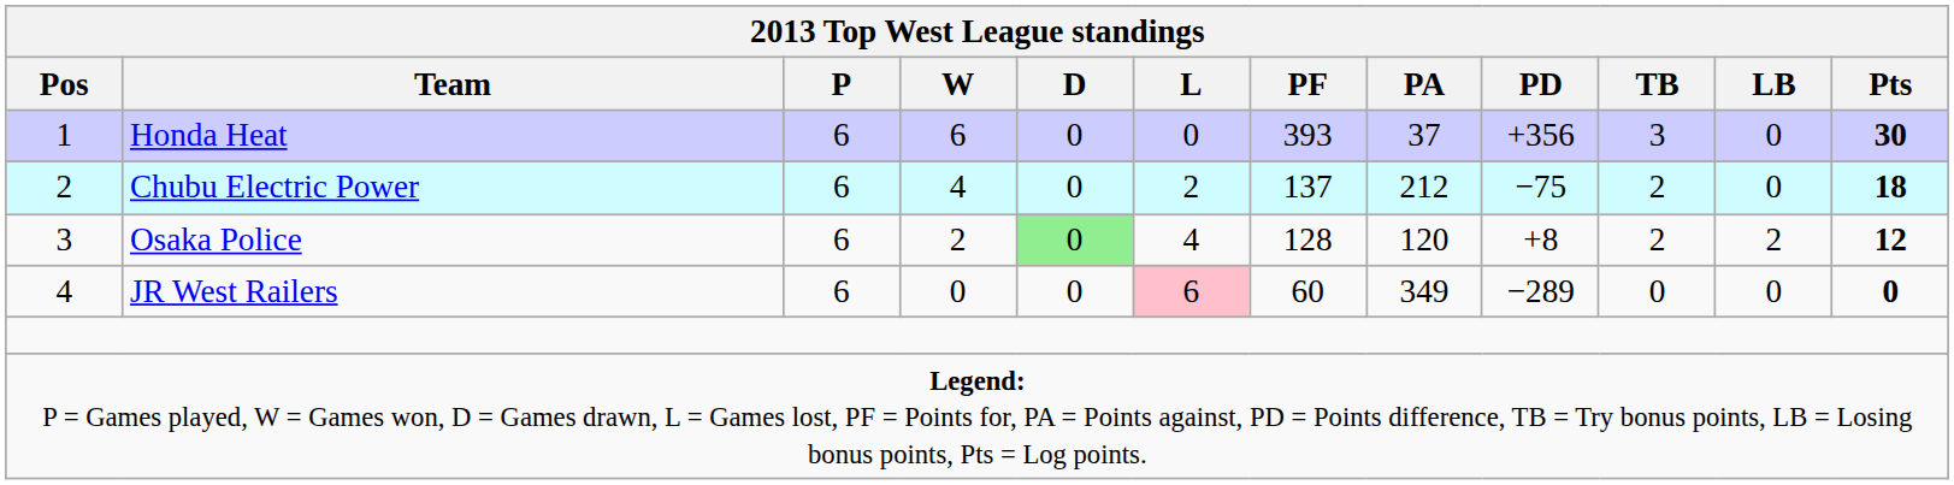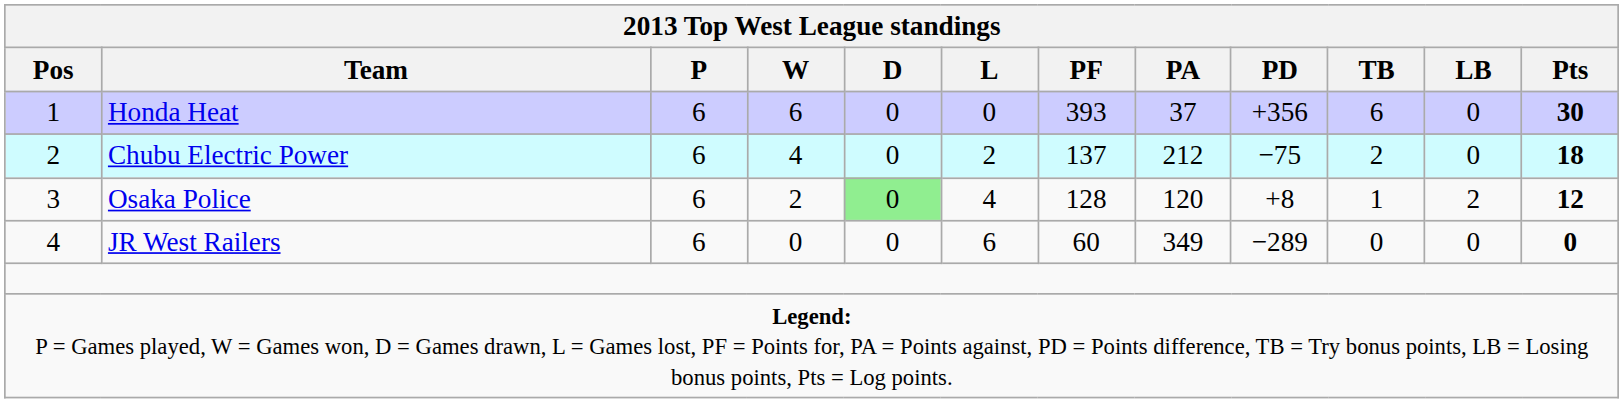Honda Heat | TB: 3 -> 6
Osaka Police | TB: 2 -> 1
JR West Railers | L: pink background -> no background
